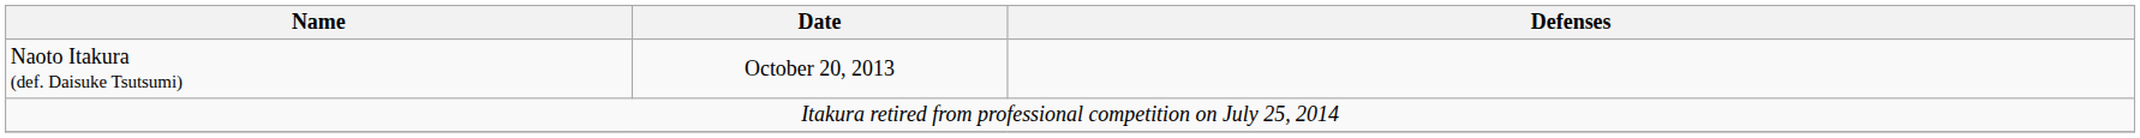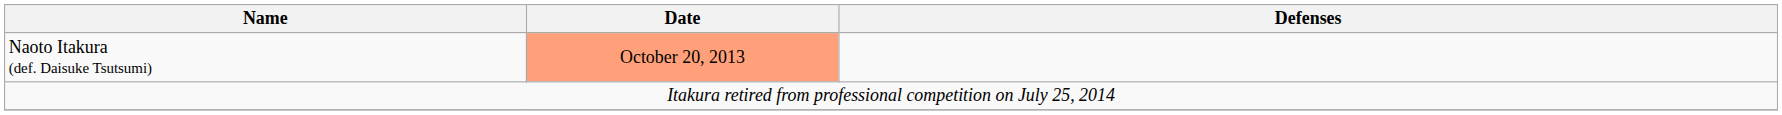Naoto Itakura (def. Daisuke Tsutsumi) | Date: no background -> lightsalmon background
